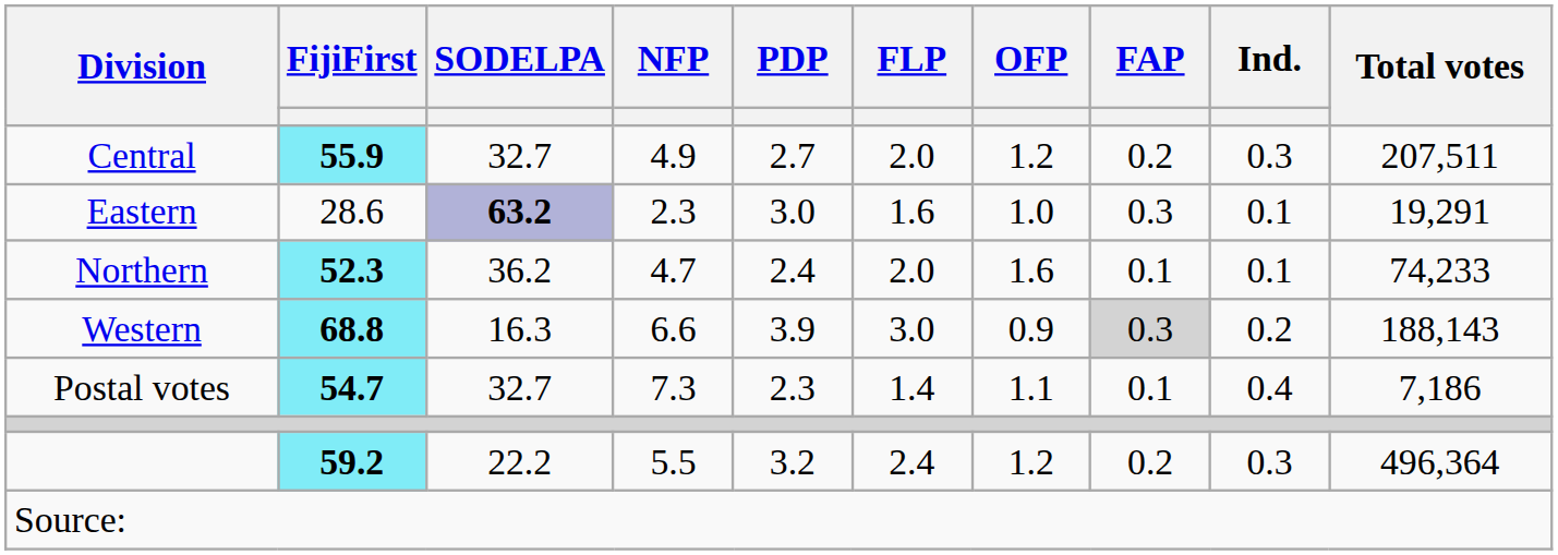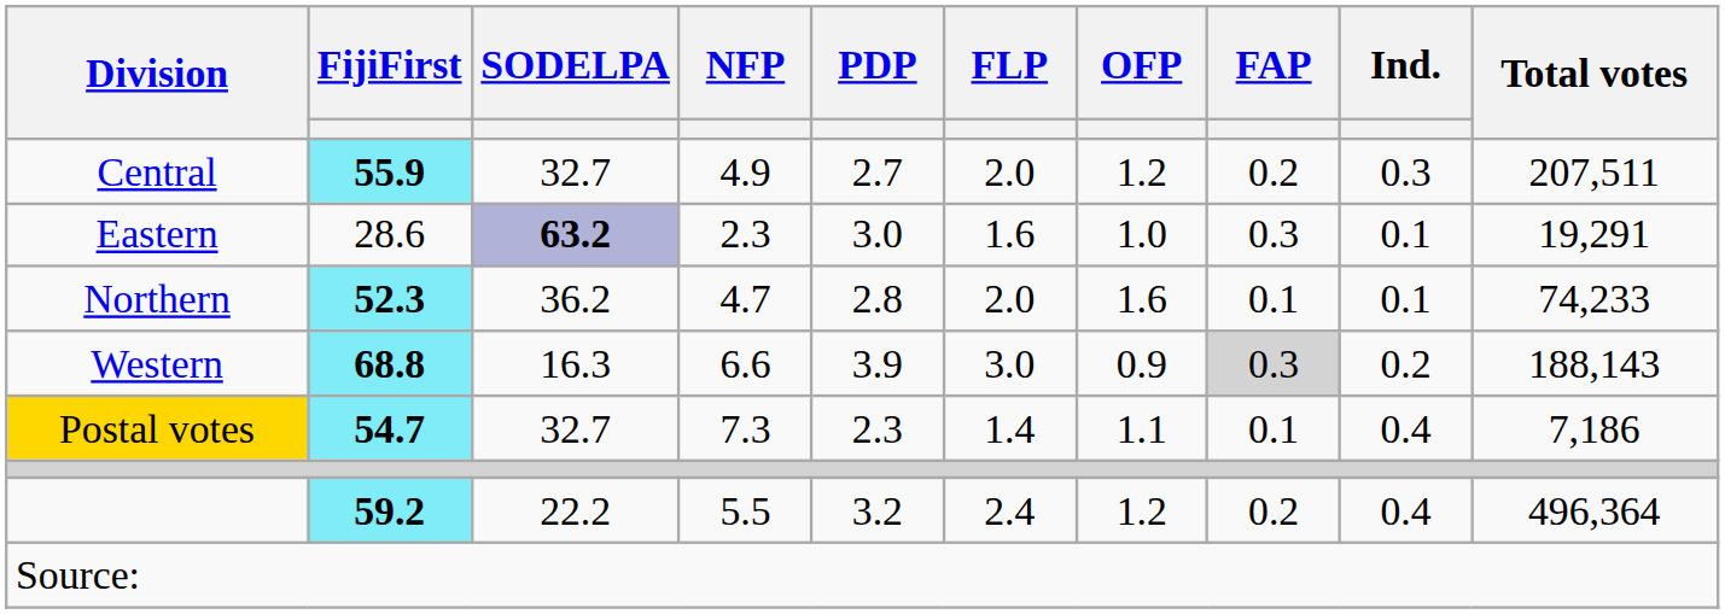52.3 | PDP: 2.4 -> 2.8
54.7 | Division: no background -> gold background
59.2 | Ind.: 0.3 -> 0.4
